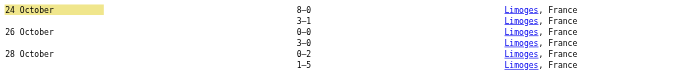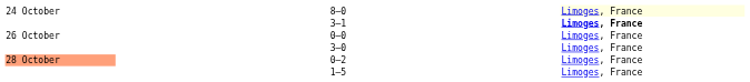8–0 | column 1: khaki background -> no background
8–0 | column 3: no background -> lightyellow background
3–1 | column 3: normal -> bold
0–2 | column 1: no background -> lightsalmon background
